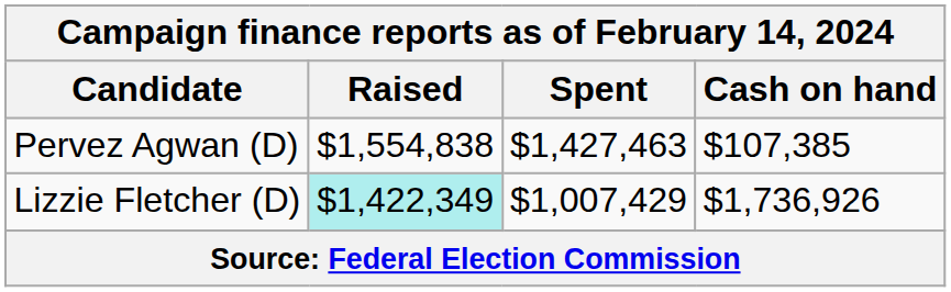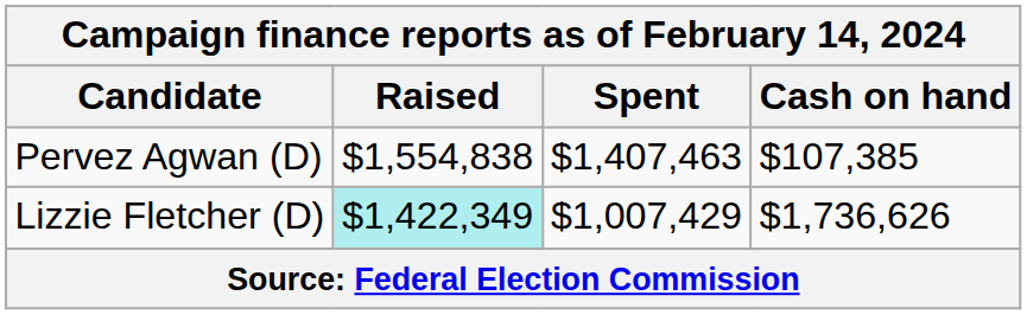Pervez Agwan (D) | Spent: $1,427,463 -> $1,407,463
Lizzie Fletcher (D) | Cash on hand: $1,736,926 -> $1,736,626
